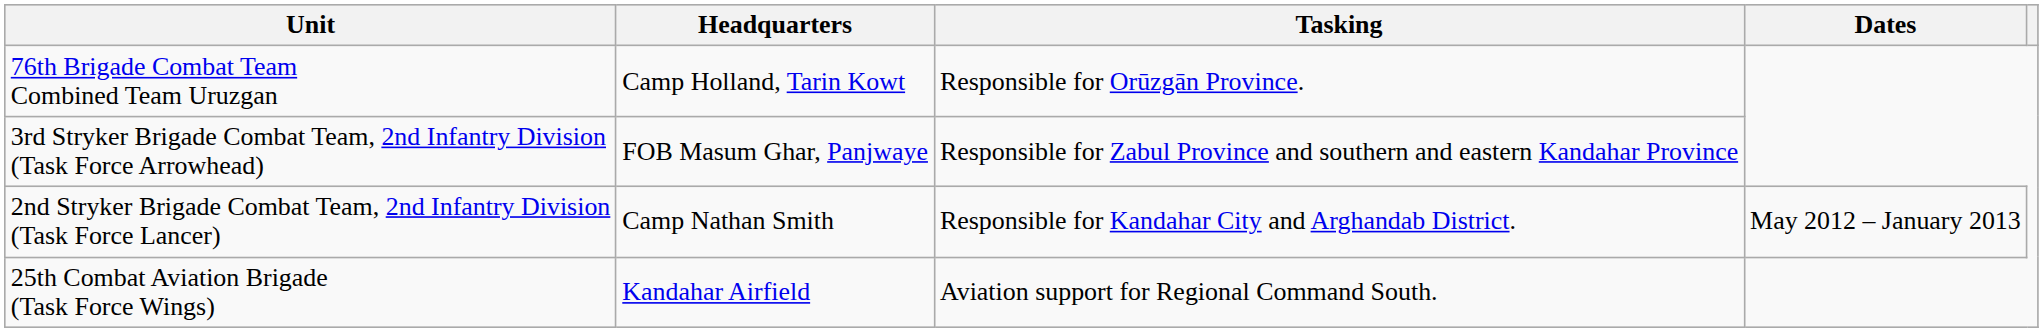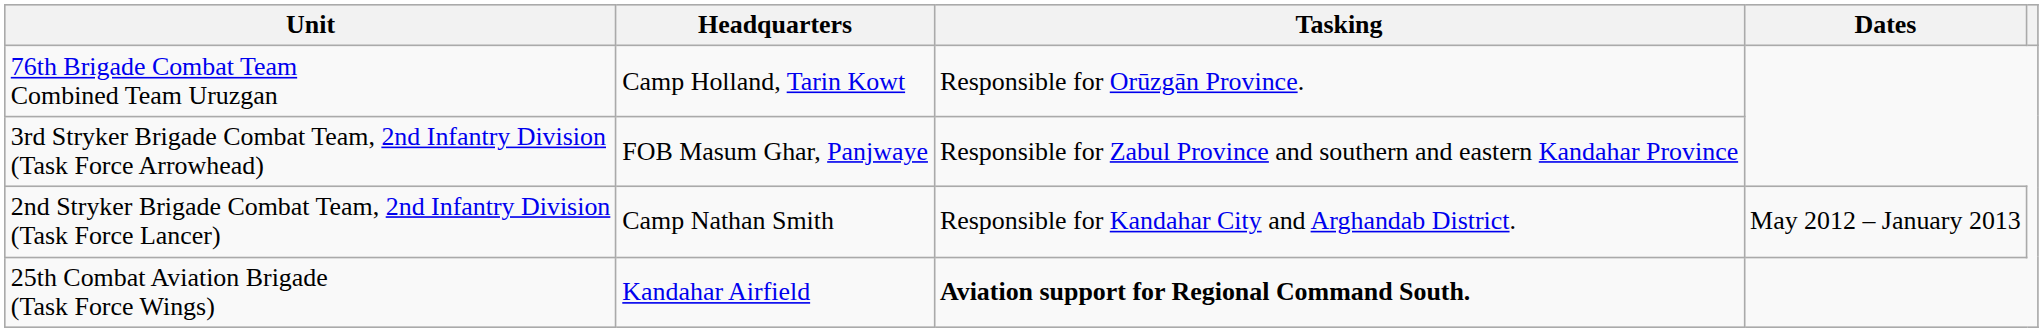25th Combat Aviation Brigade (Task Force Wings) | Tasking: normal -> bold
